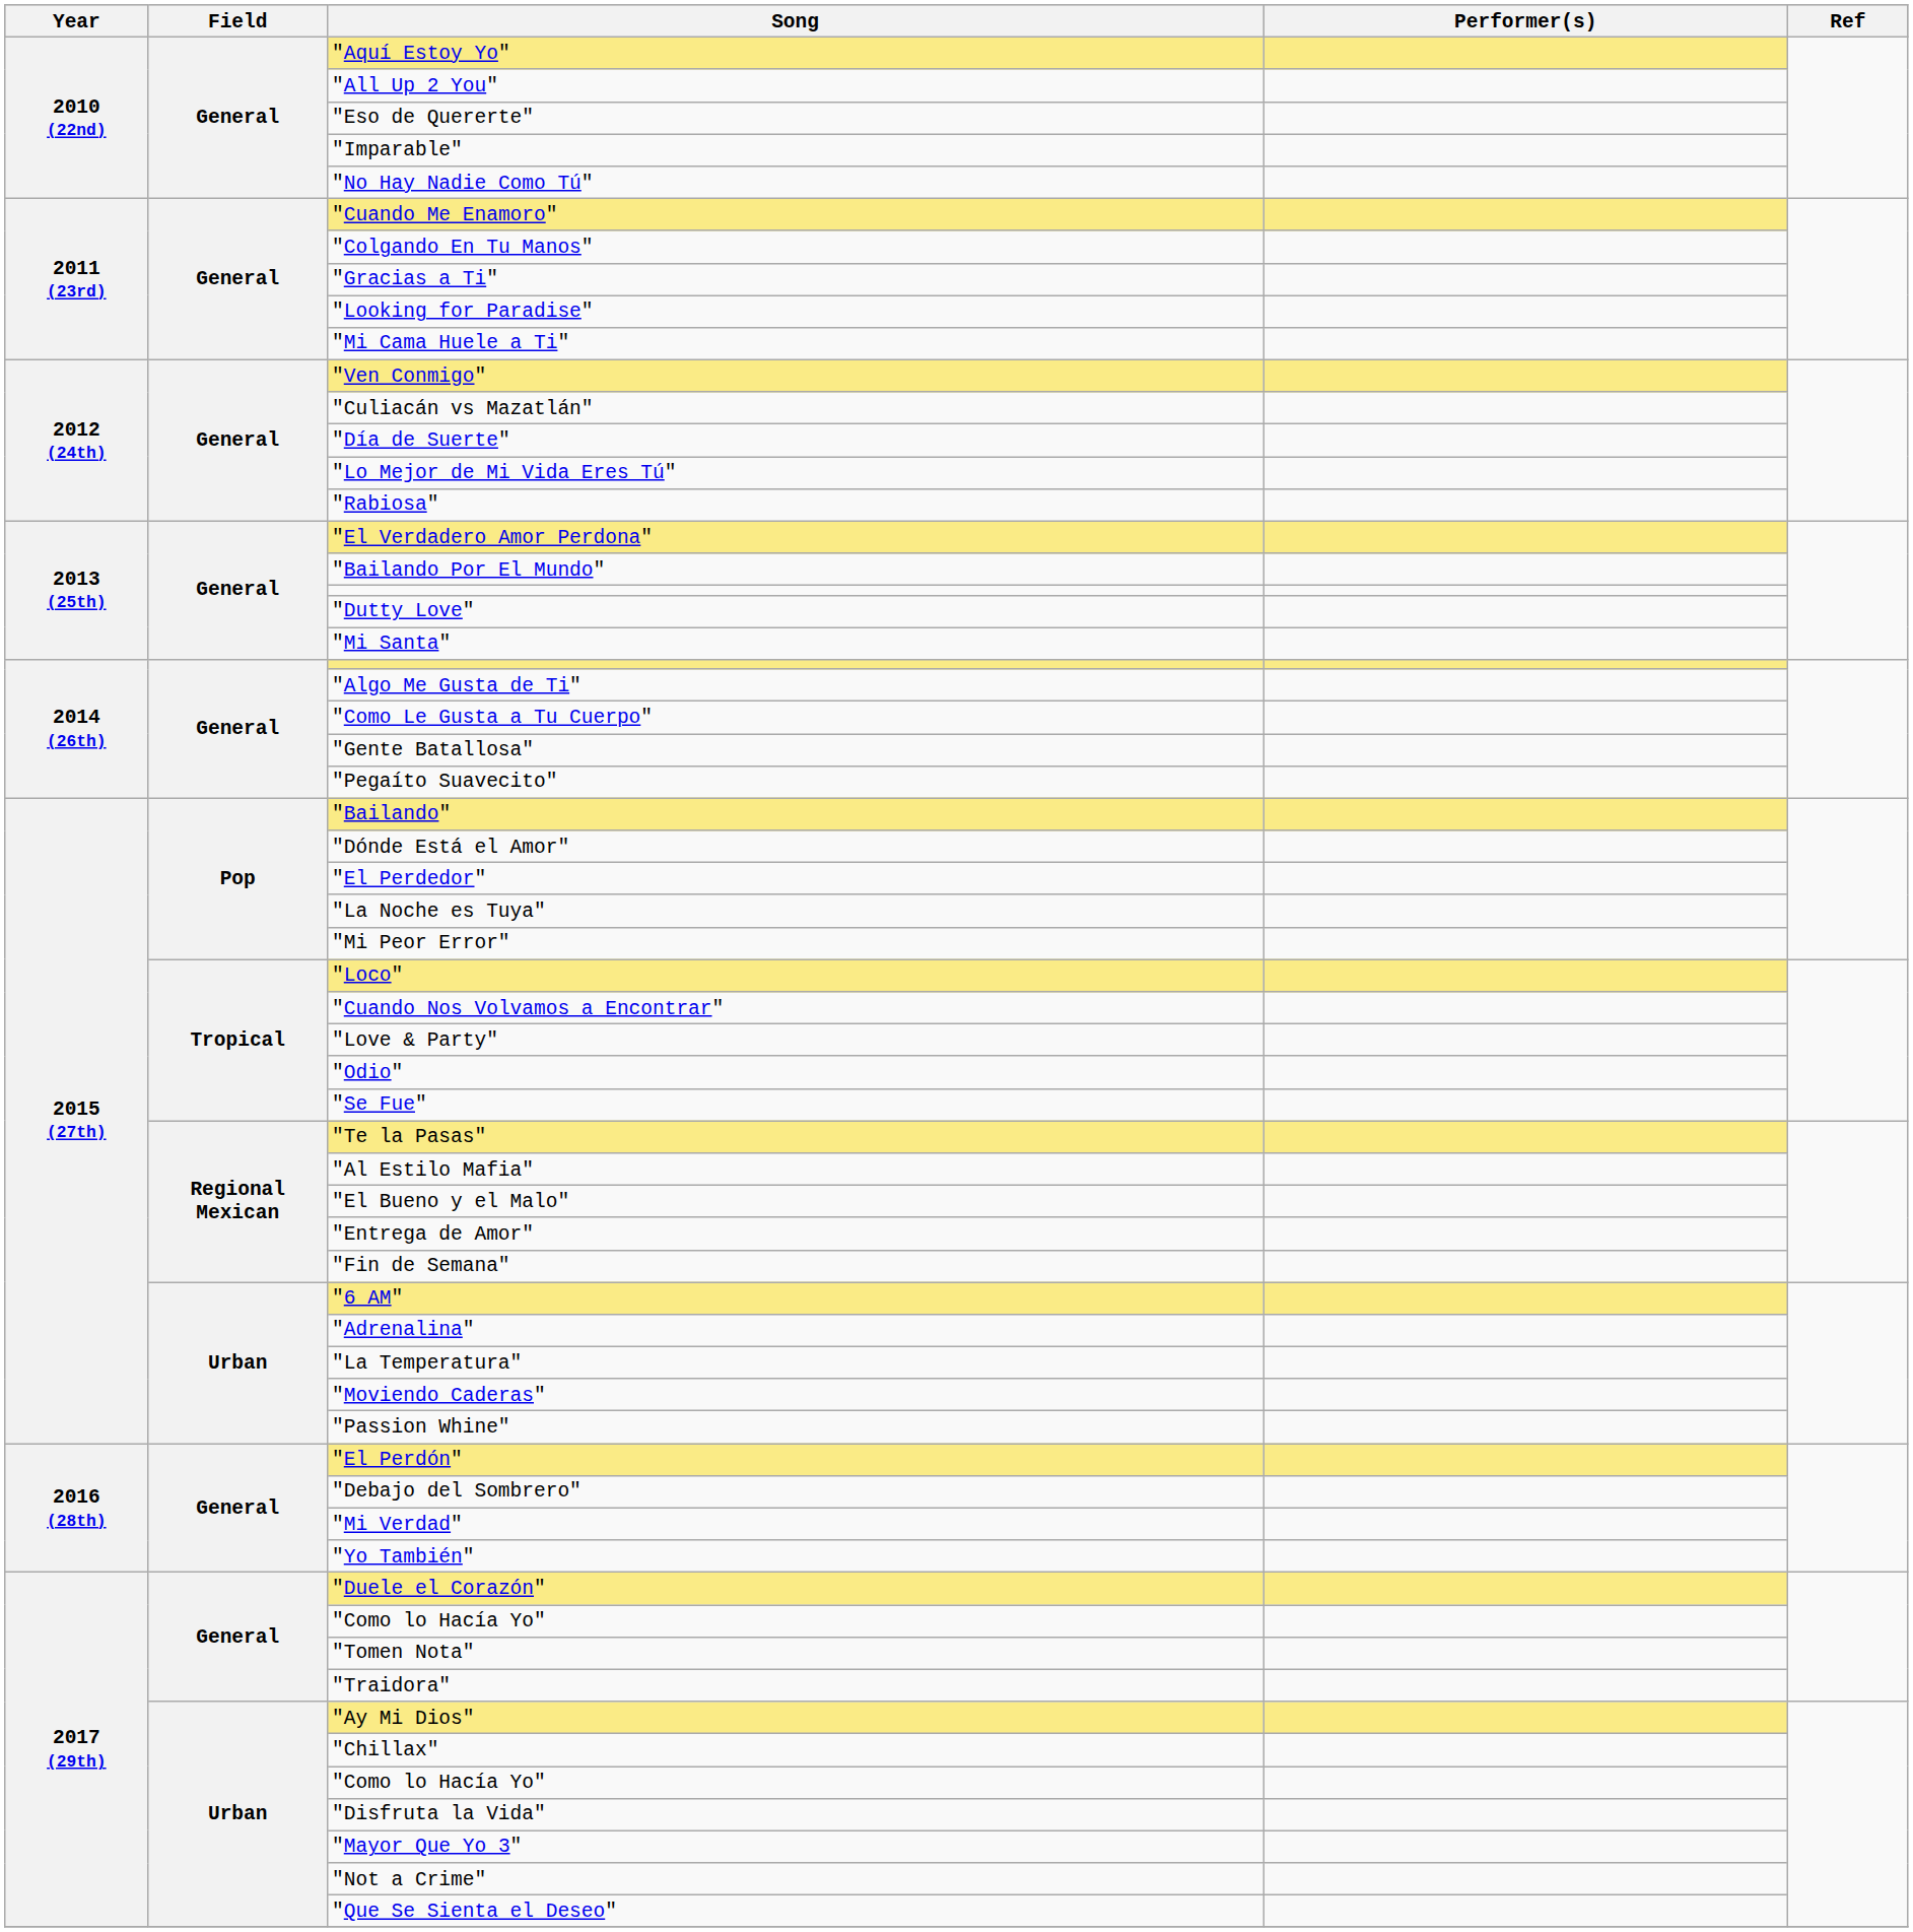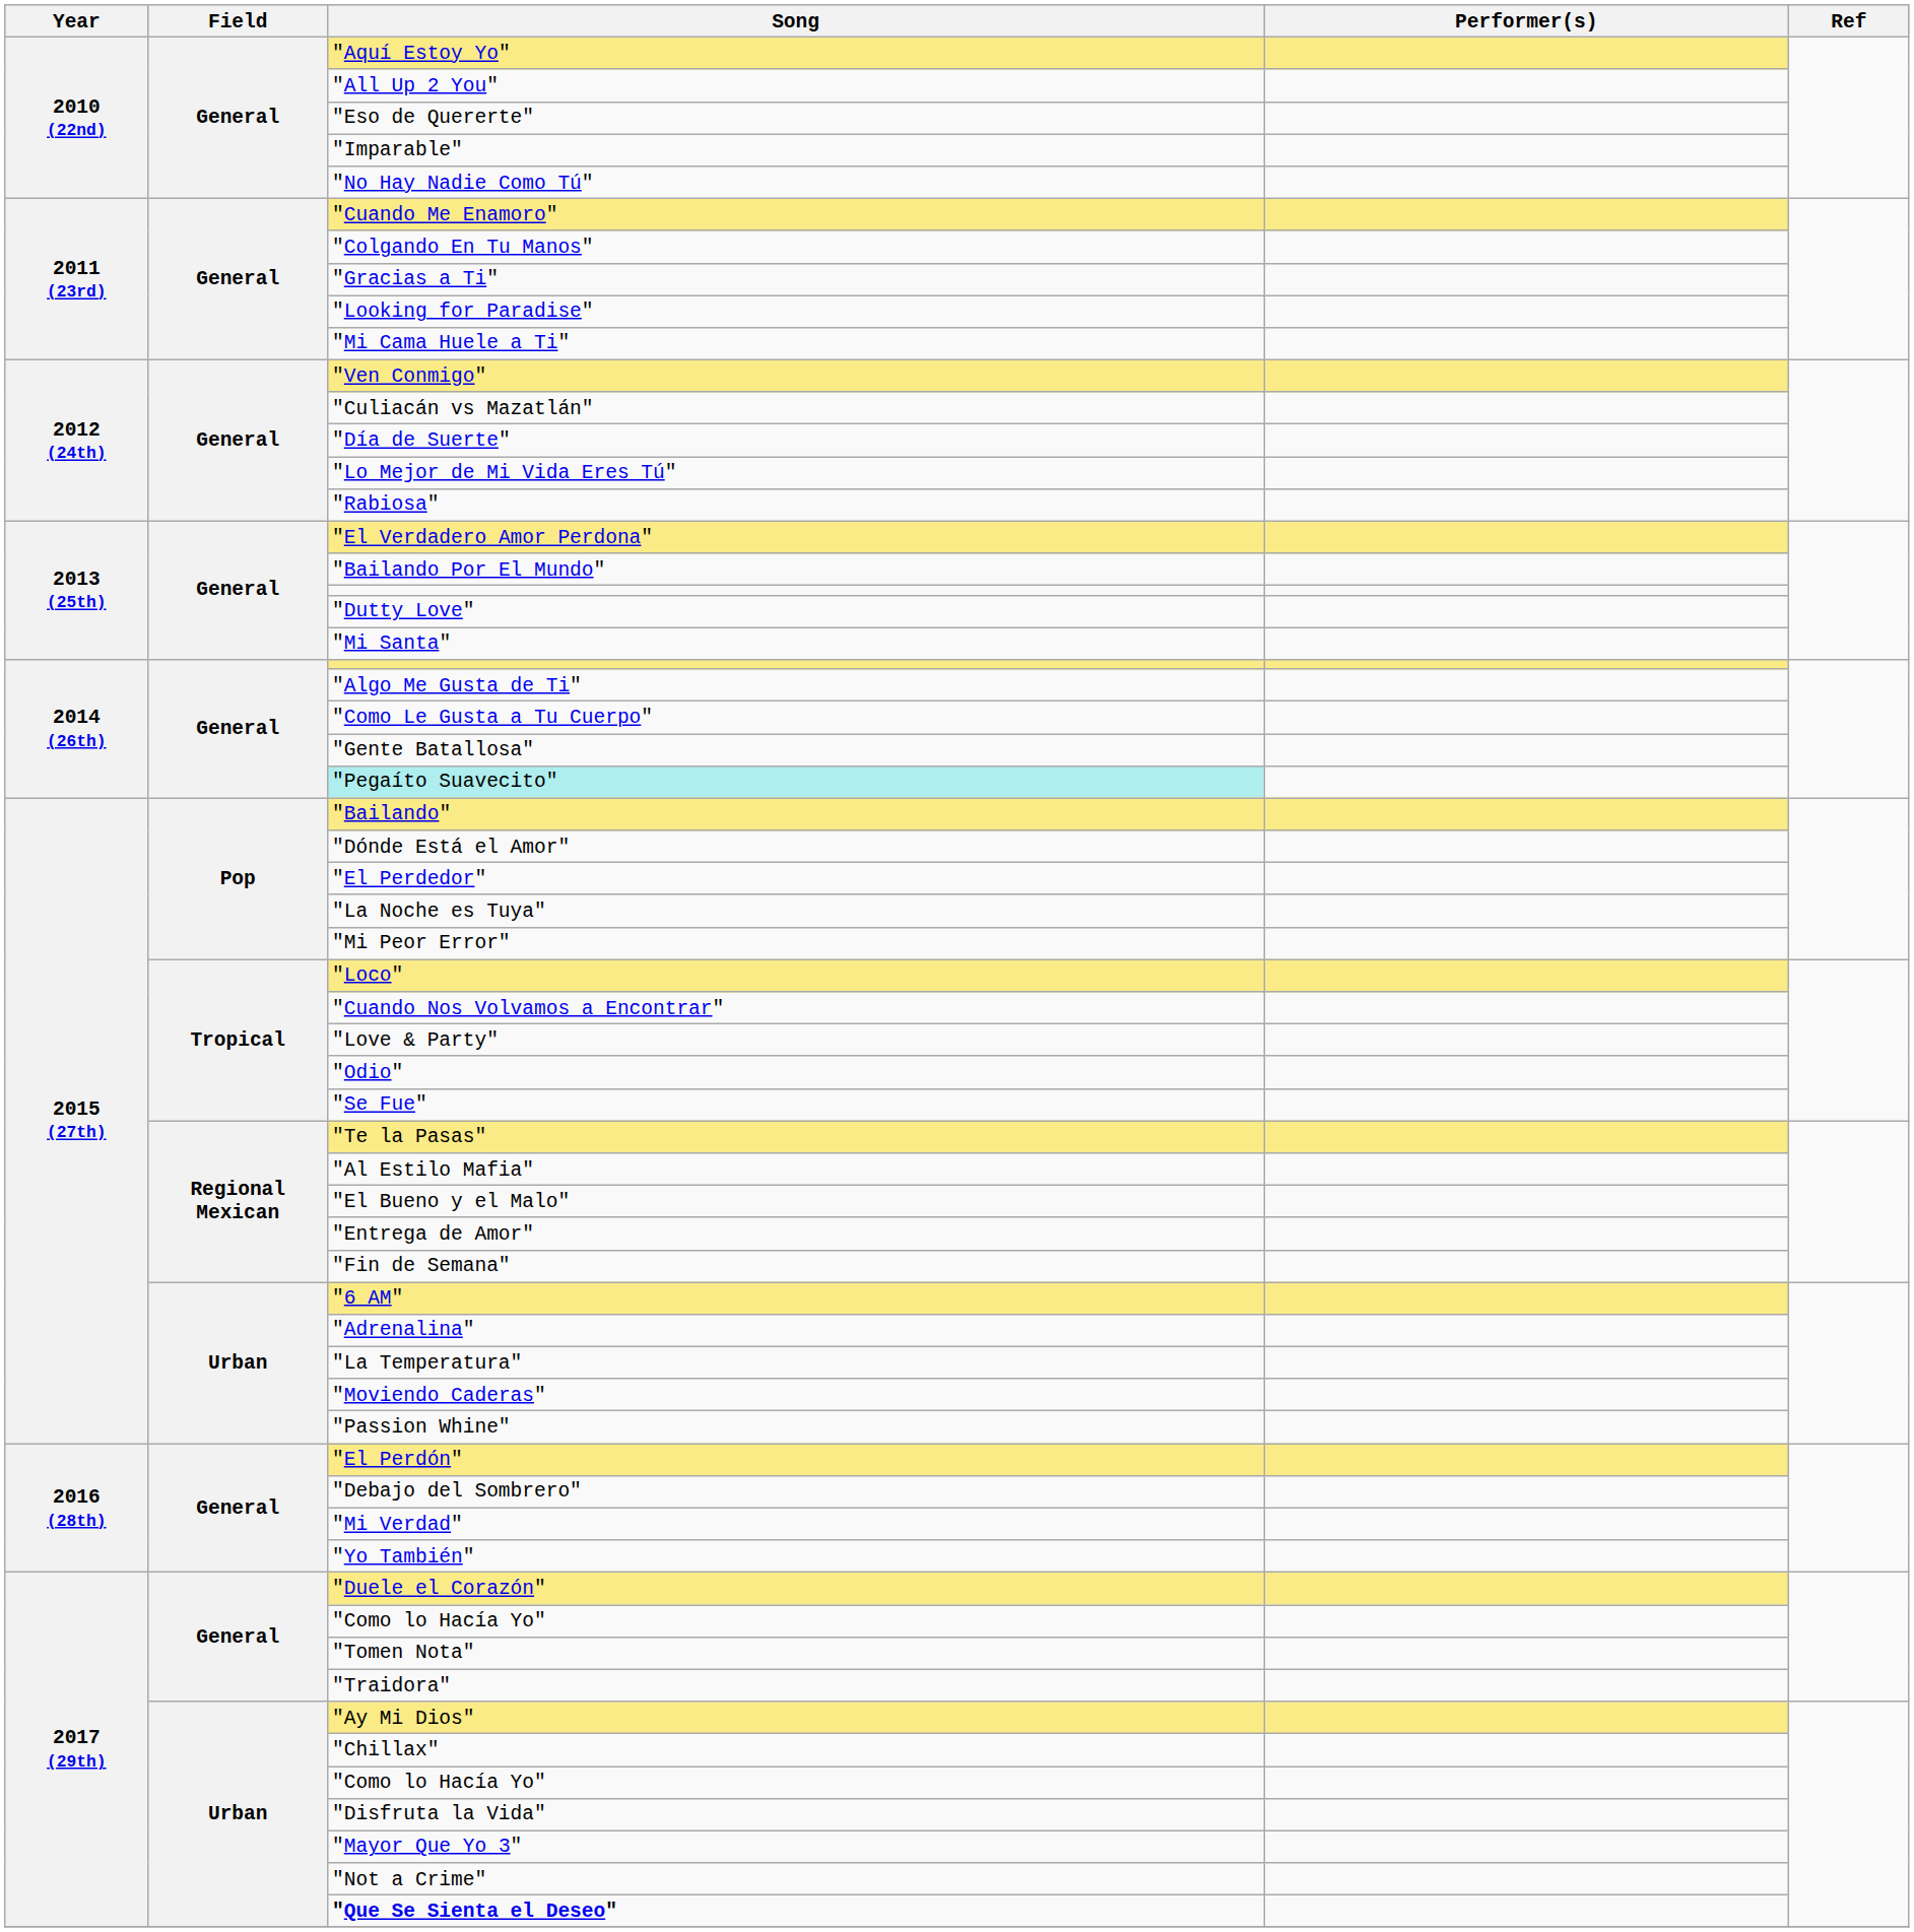"Pegaíto Suavecito" | Song: no background -> paleturquoise background
"Que Se Sienta el Deseo" | Song: normal -> bold
